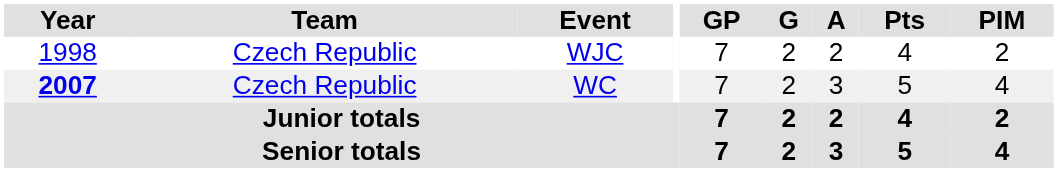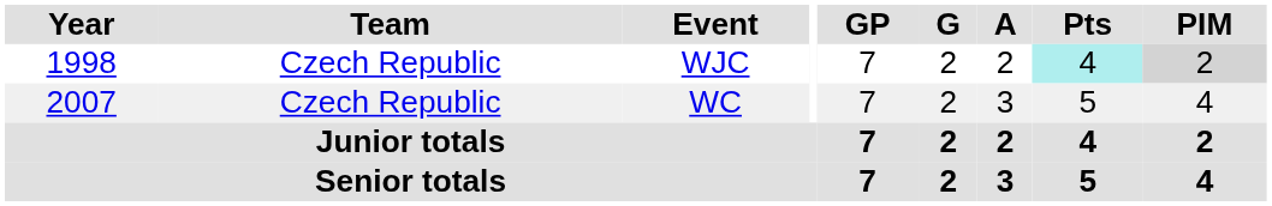WJC | Pts: no background -> paleturquoise background
WJC | PIM: no background -> lightgrey background
WC | Year: bold -> normal
